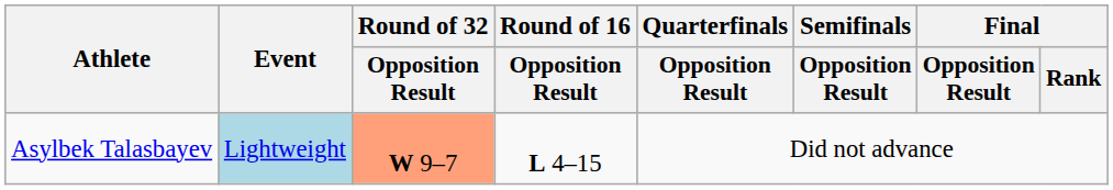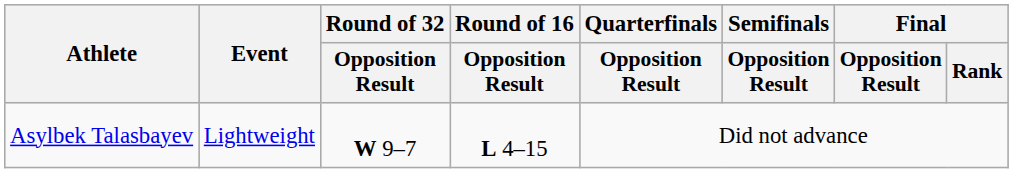Asylbek Talasbayev | Event: lightblue background -> no background
Asylbek Talasbayev | Round of 32 / Opposition Result: lightsalmon background -> no background
